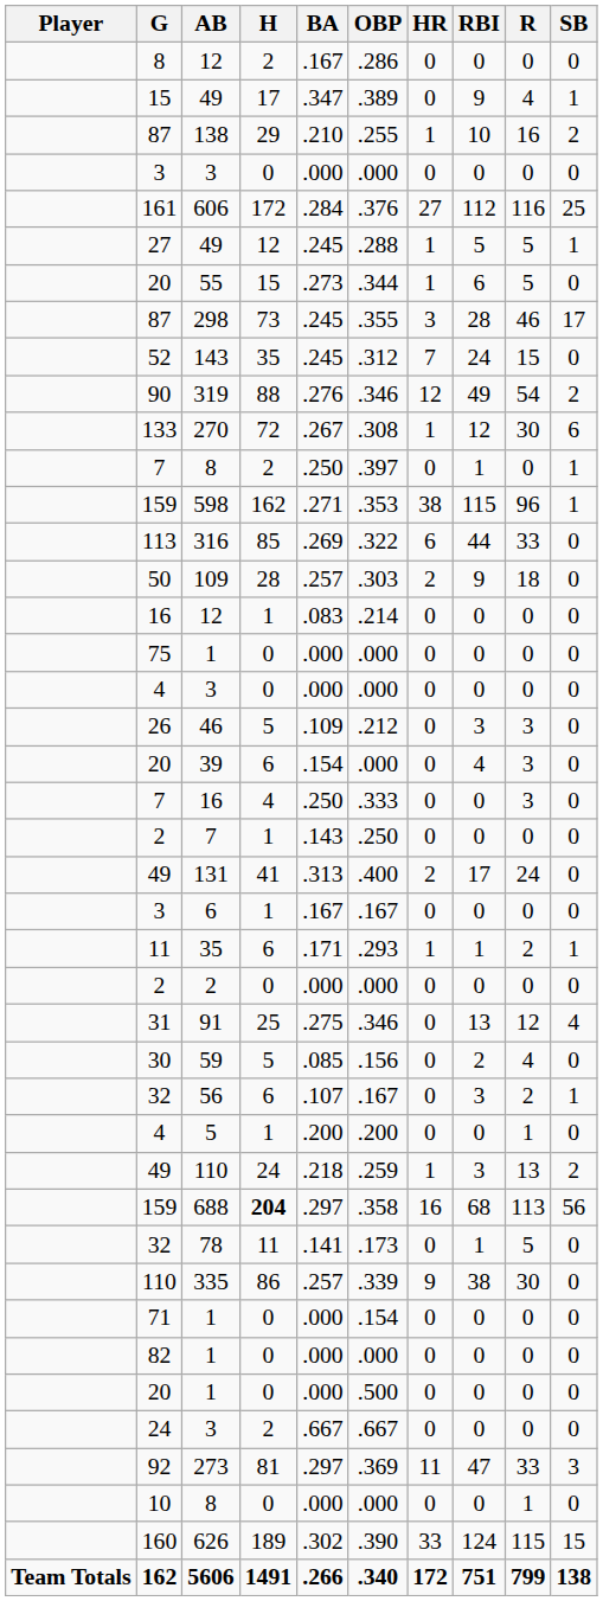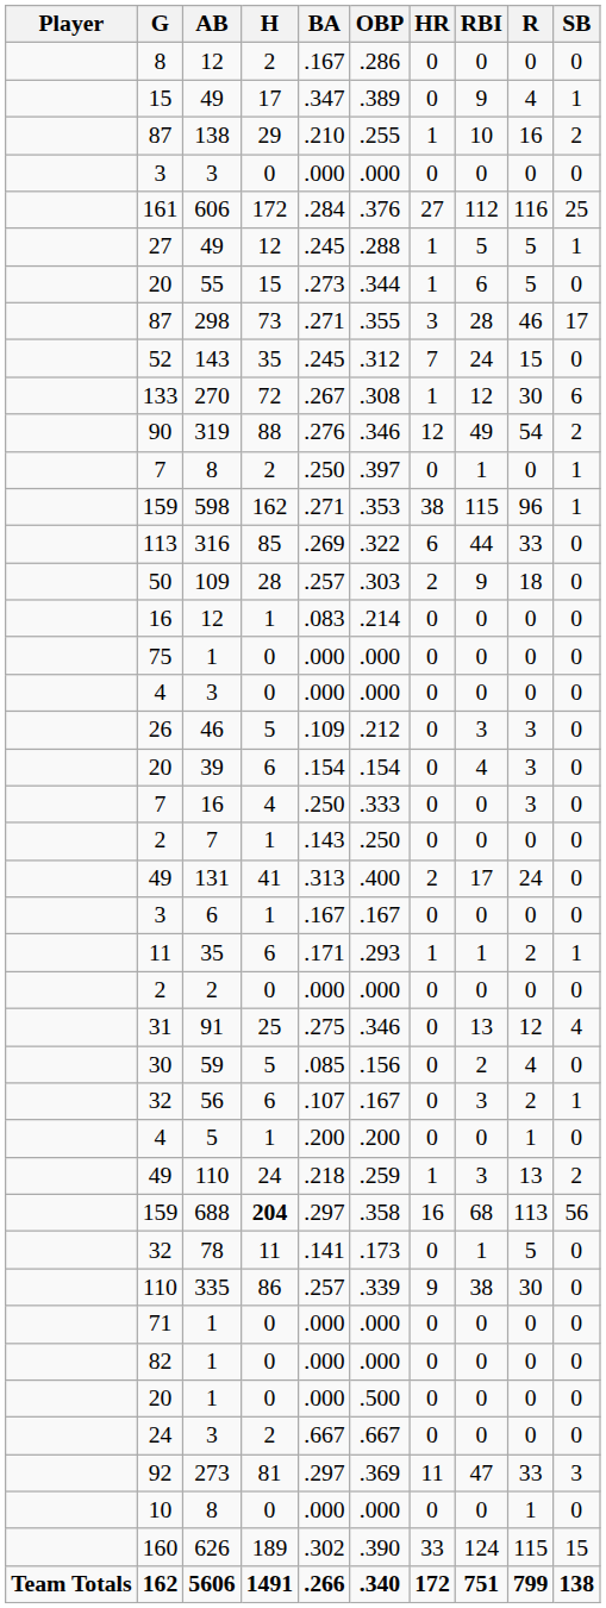298 | BA: .245 -> .271
rows swapped: 270 <-> 319
39 | OBP: .000 -> .154
71 / 1 | OBP: .154 -> .000
